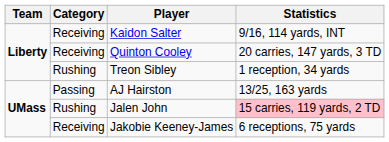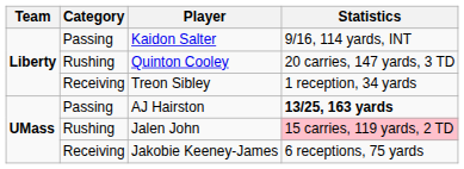Kaidon Salter | Category: Receiving -> Passing
Quinton Cooley | Category: Receiving -> Rushing
Treon Sibley | Category: Rushing -> Receiving
AJ Hairston | Statistics: normal -> bold
